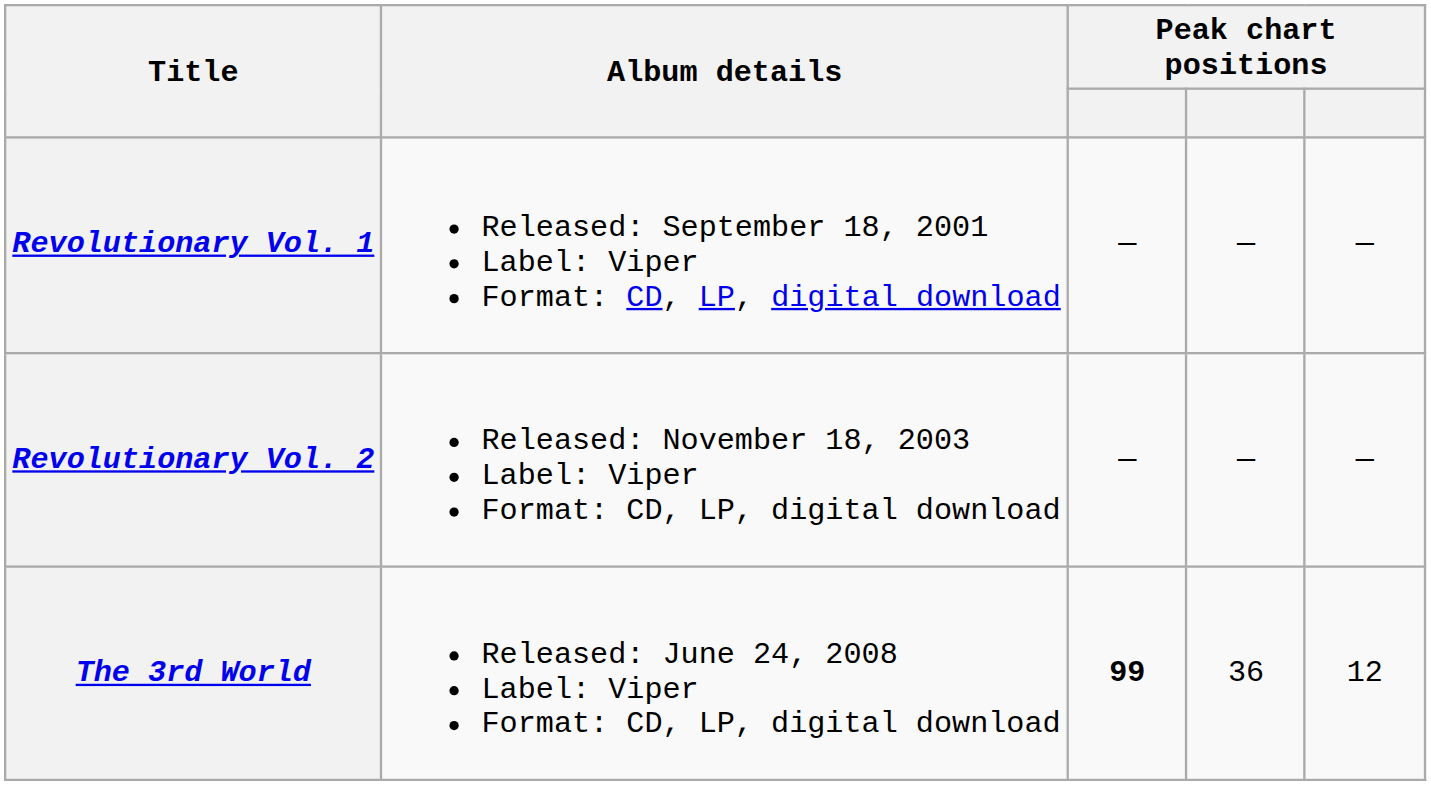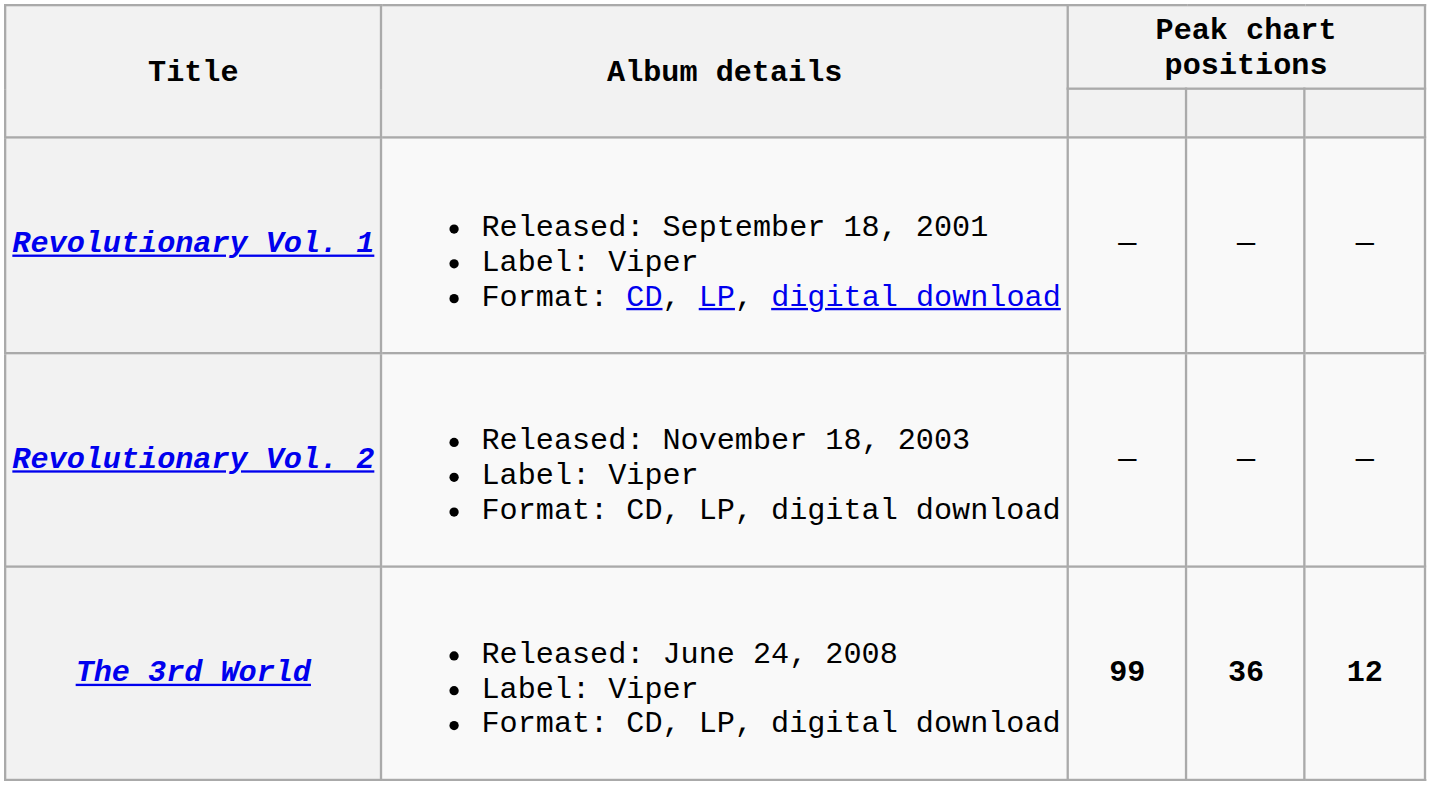The 3rd World | column 4: normal -> bold
The 3rd World | column 5: normal -> bold
